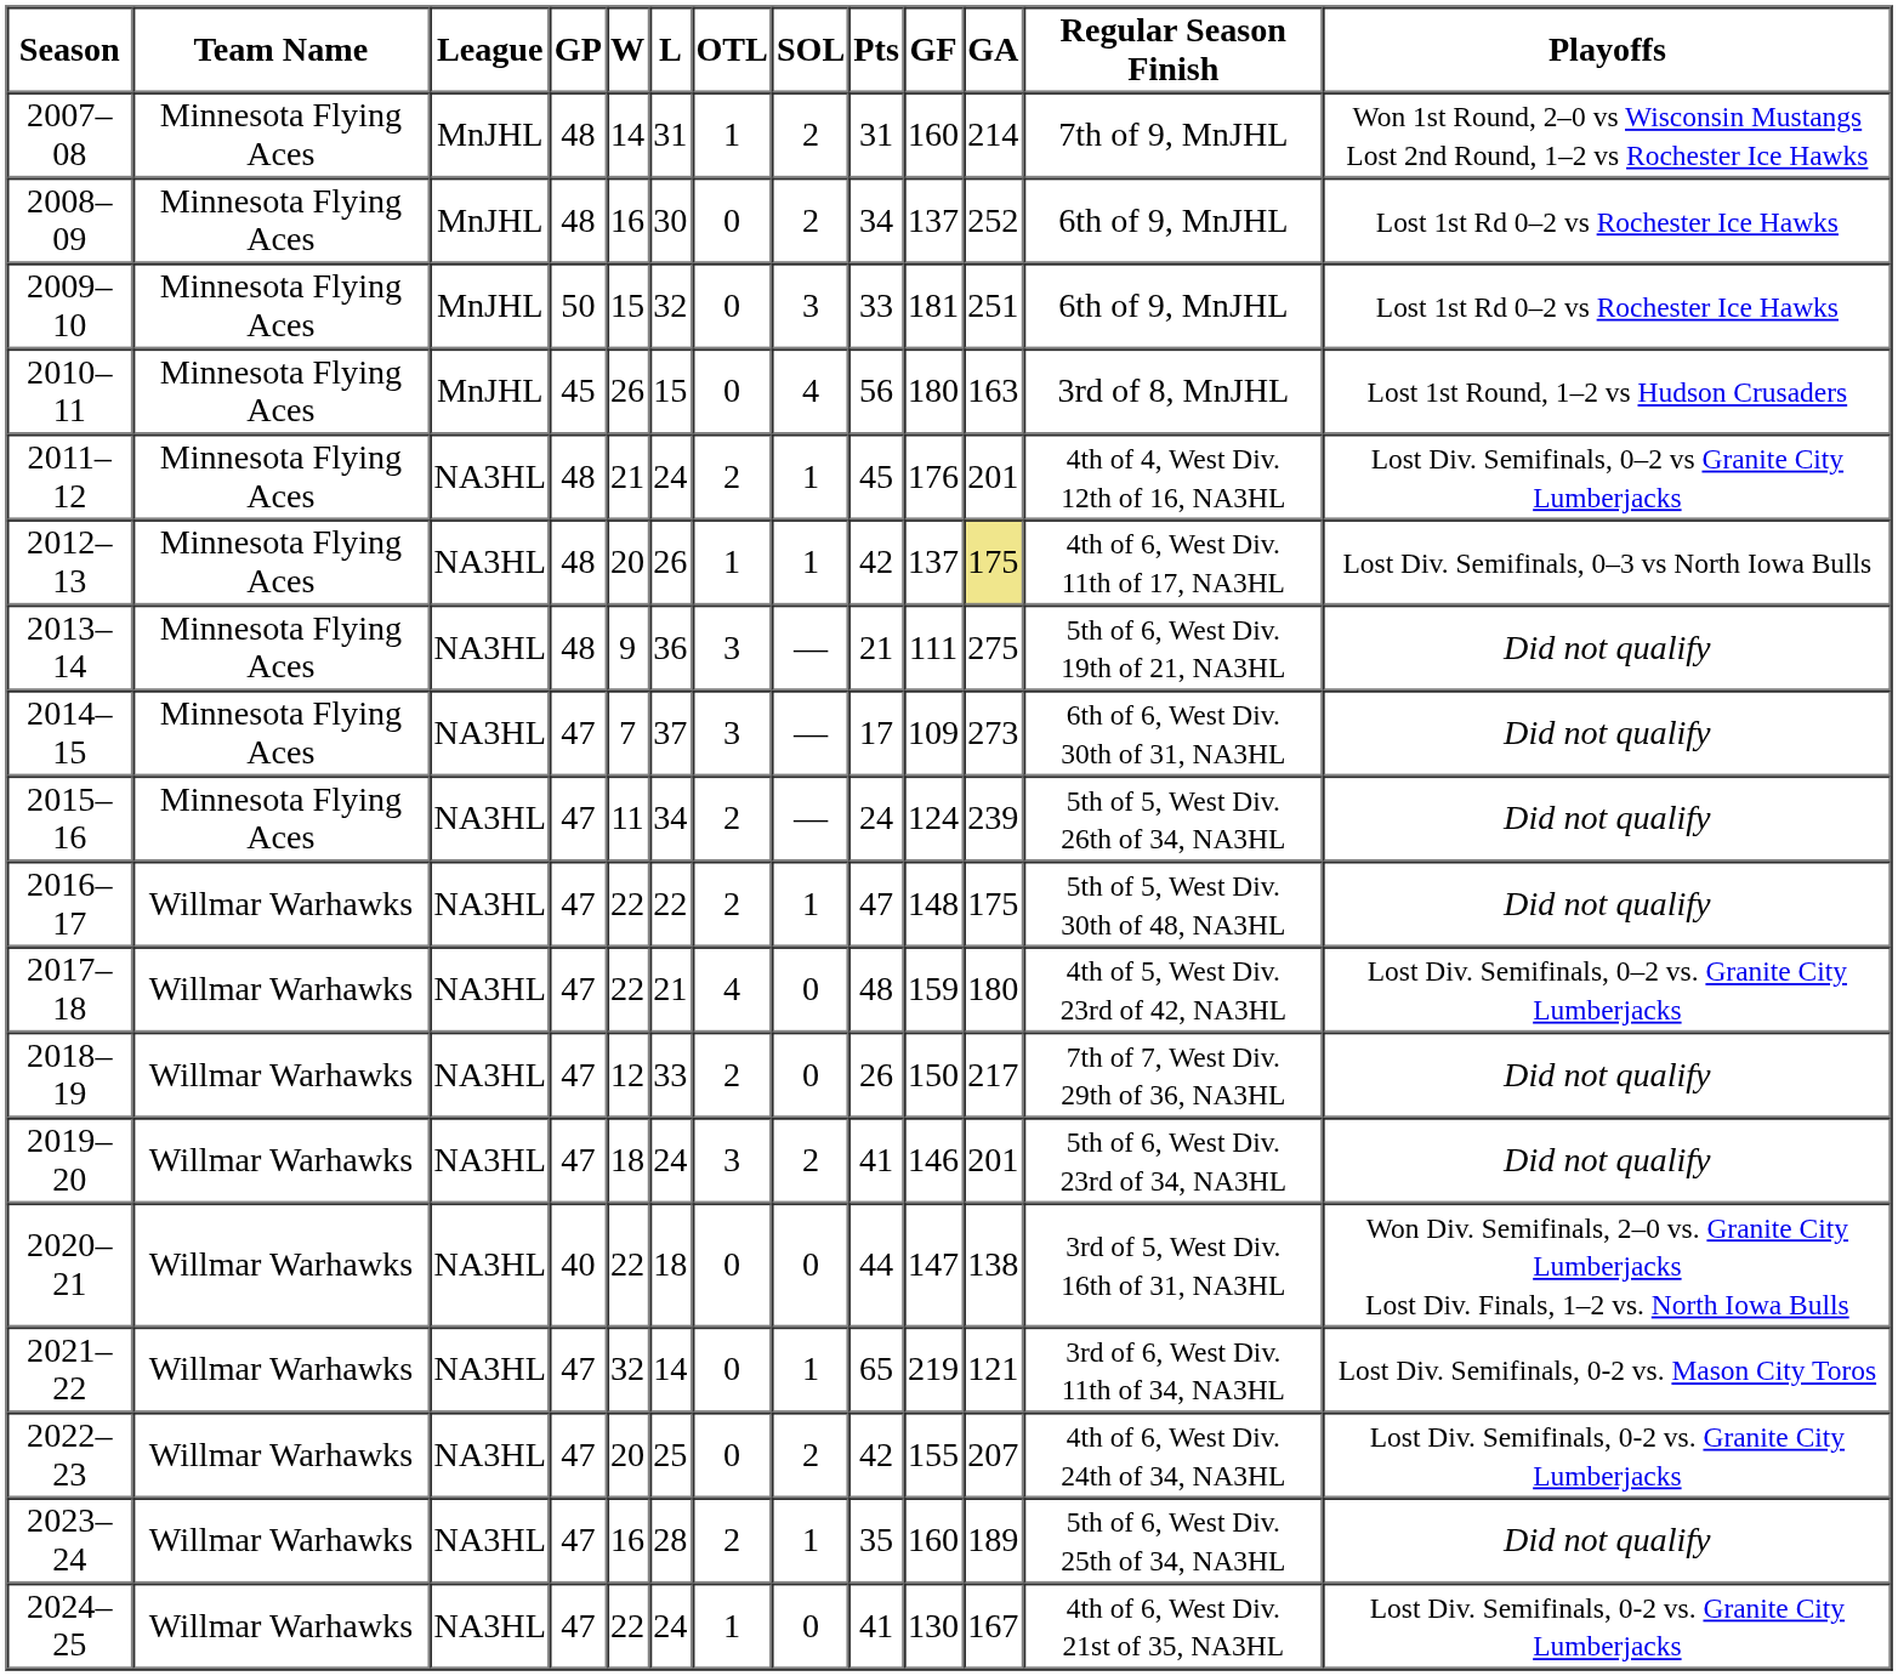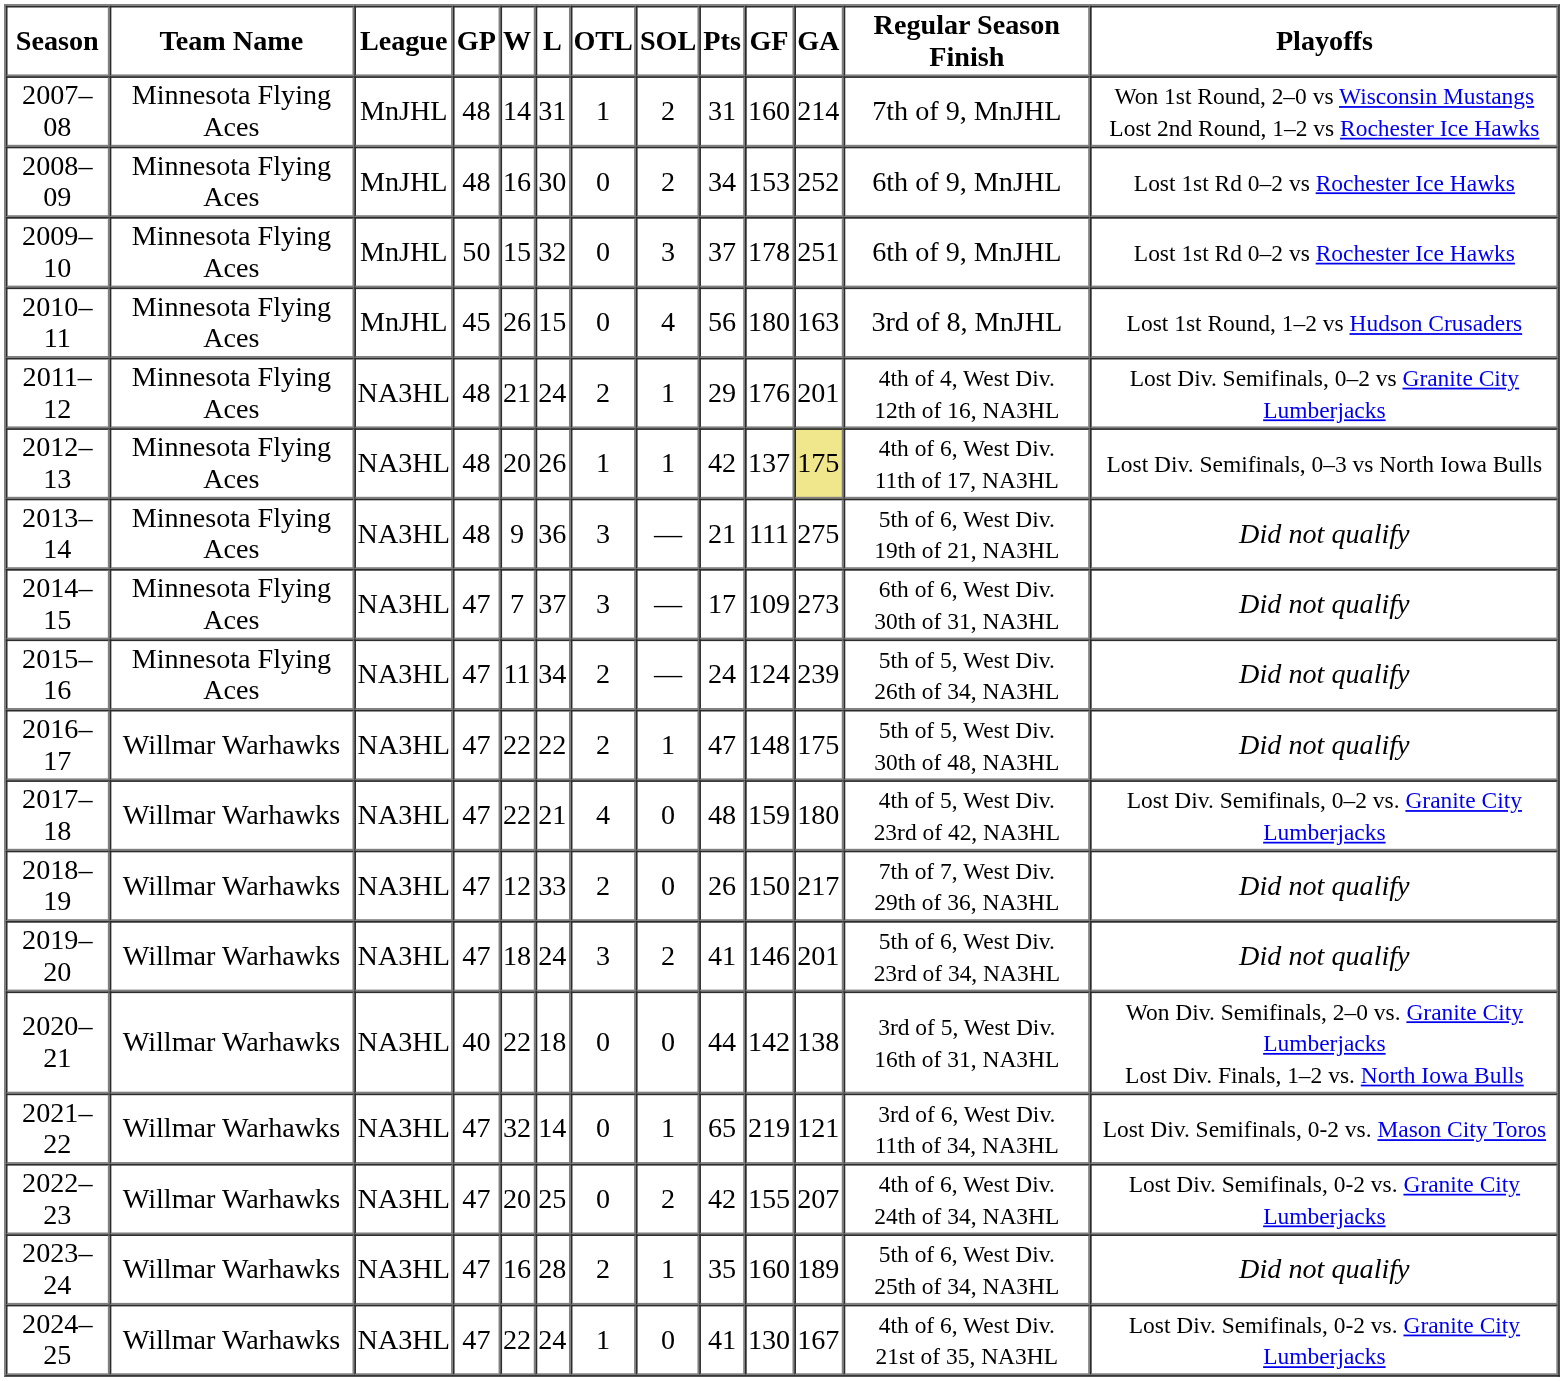2008–09 | GF: 137 -> 153
2009–10 | Pts: 33 -> 37
2009–10 | GF: 181 -> 178
2011–12 | Pts: 45 -> 29
2020–21 | GF: 147 -> 142
